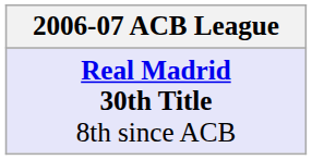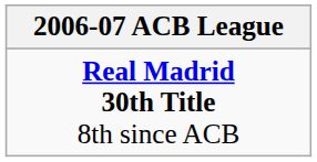row 2 | column 1: lavender background -> no background
